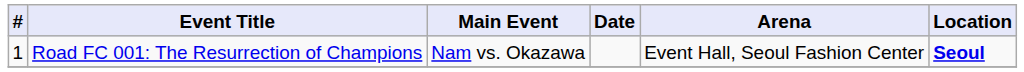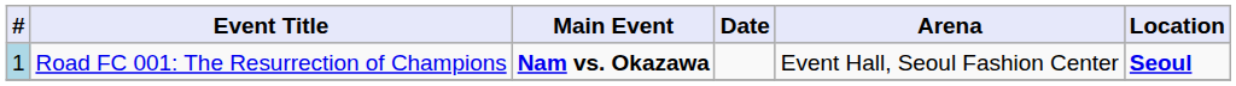Road FC 001: The Resurrection of Champions | #: no background -> lightblue background
Road FC 001: The Resurrection of Champions | Main Event: normal -> bold
